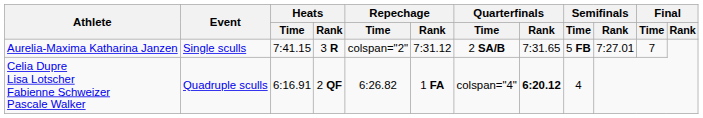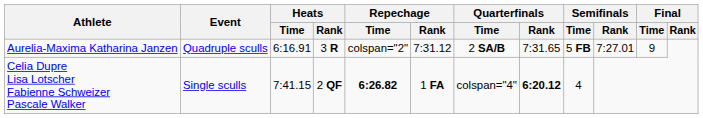Aurelia-Maxima Katharina Janzen | Event: Single sculls -> Quadruple sculls
Aurelia-Maxima Katharina Janzen | Heats / Time: 7:41.15 -> 6:16.91
Aurelia-Maxima Katharina Janzen | Final / Time: 7 -> 9
Celia Dupre Lisa Lotscher Fabienne Schweizer Pascale Walker | Event: Quadruple sculls -> Single sculls
Celia Dupre Lisa Lotscher Fabienne Schweizer Pascale Walker | Heats / Time: 6:16.91 -> 7:41.15
Celia Dupre Lisa Lotscher Fabienne Schweizer Pascale Walker | Repechage / Time: normal -> bold
